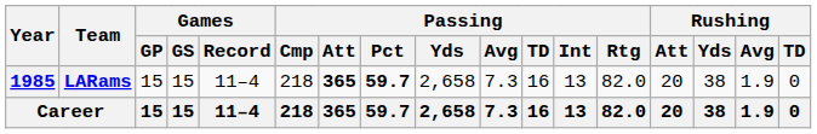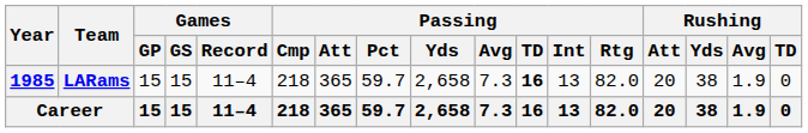LARams | Passing / Att: bold -> normal
LARams | Passing / Pct: bold -> normal
LARams | Passing / TD: normal -> bold
